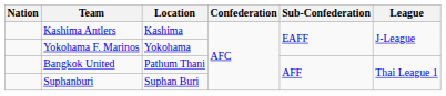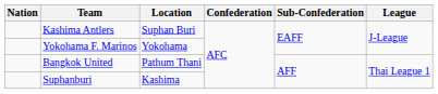Kashima Antlers | Location: Kashima -> Suphan Buri
Suphanburi | Location: Suphan Buri -> Kashima
